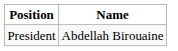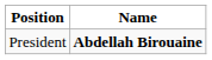President | Name: normal -> bold
